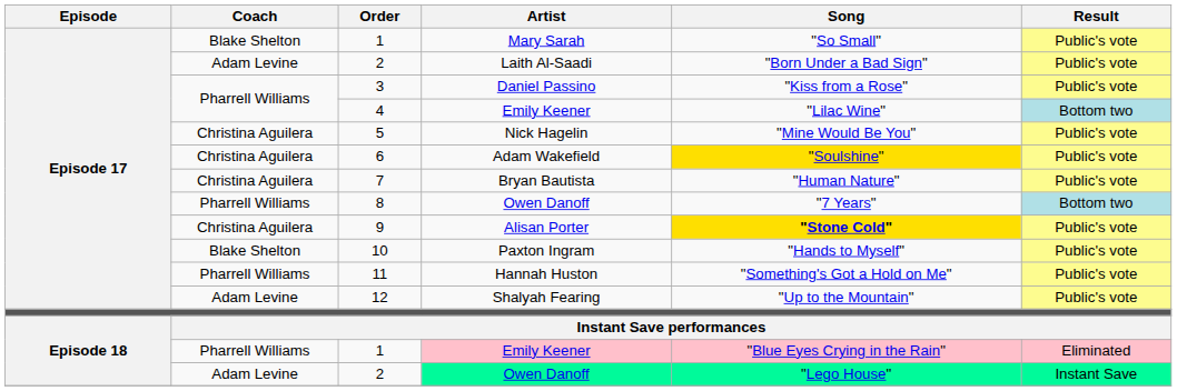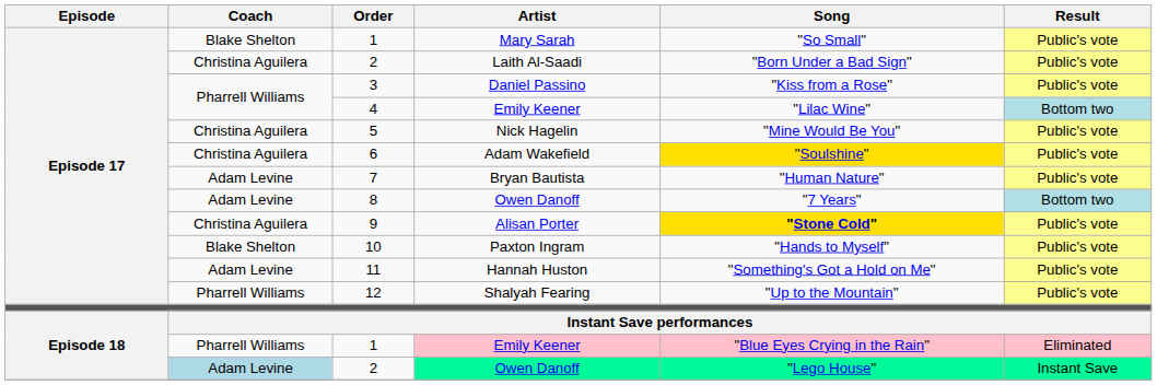2 / Laith Al-Saadi | Coach: Adam Levine -> Christina Aguilera
7 | Coach: Christina Aguilera -> Adam Levine
8 | Coach: Pharrell Williams -> Adam Levine
11 | Coach: Pharrell Williams -> Adam Levine
12 | Coach: Adam Levine -> Pharrell Williams
2 / Owen Danoff | Coach: no background -> lightblue background
